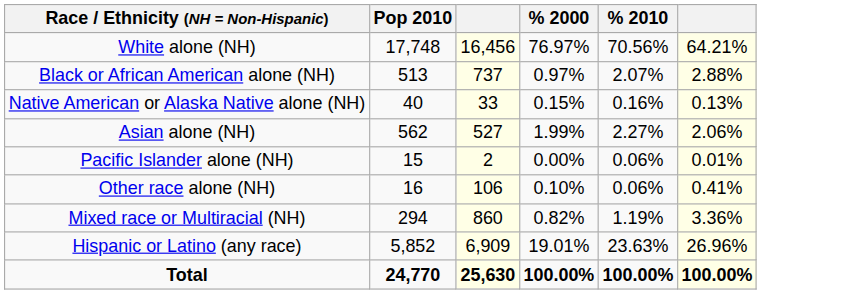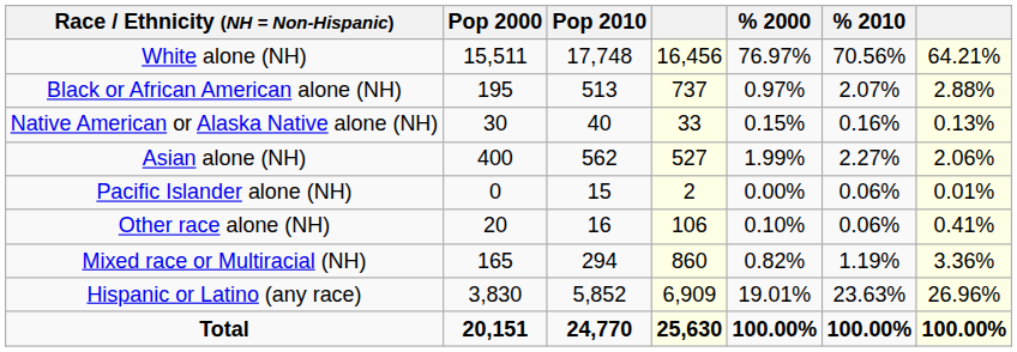+ column: Pop 2000 | 15,511 | 195 | 30 | 400 | 0 | 20 | 165 | 3,830 | 20,151
